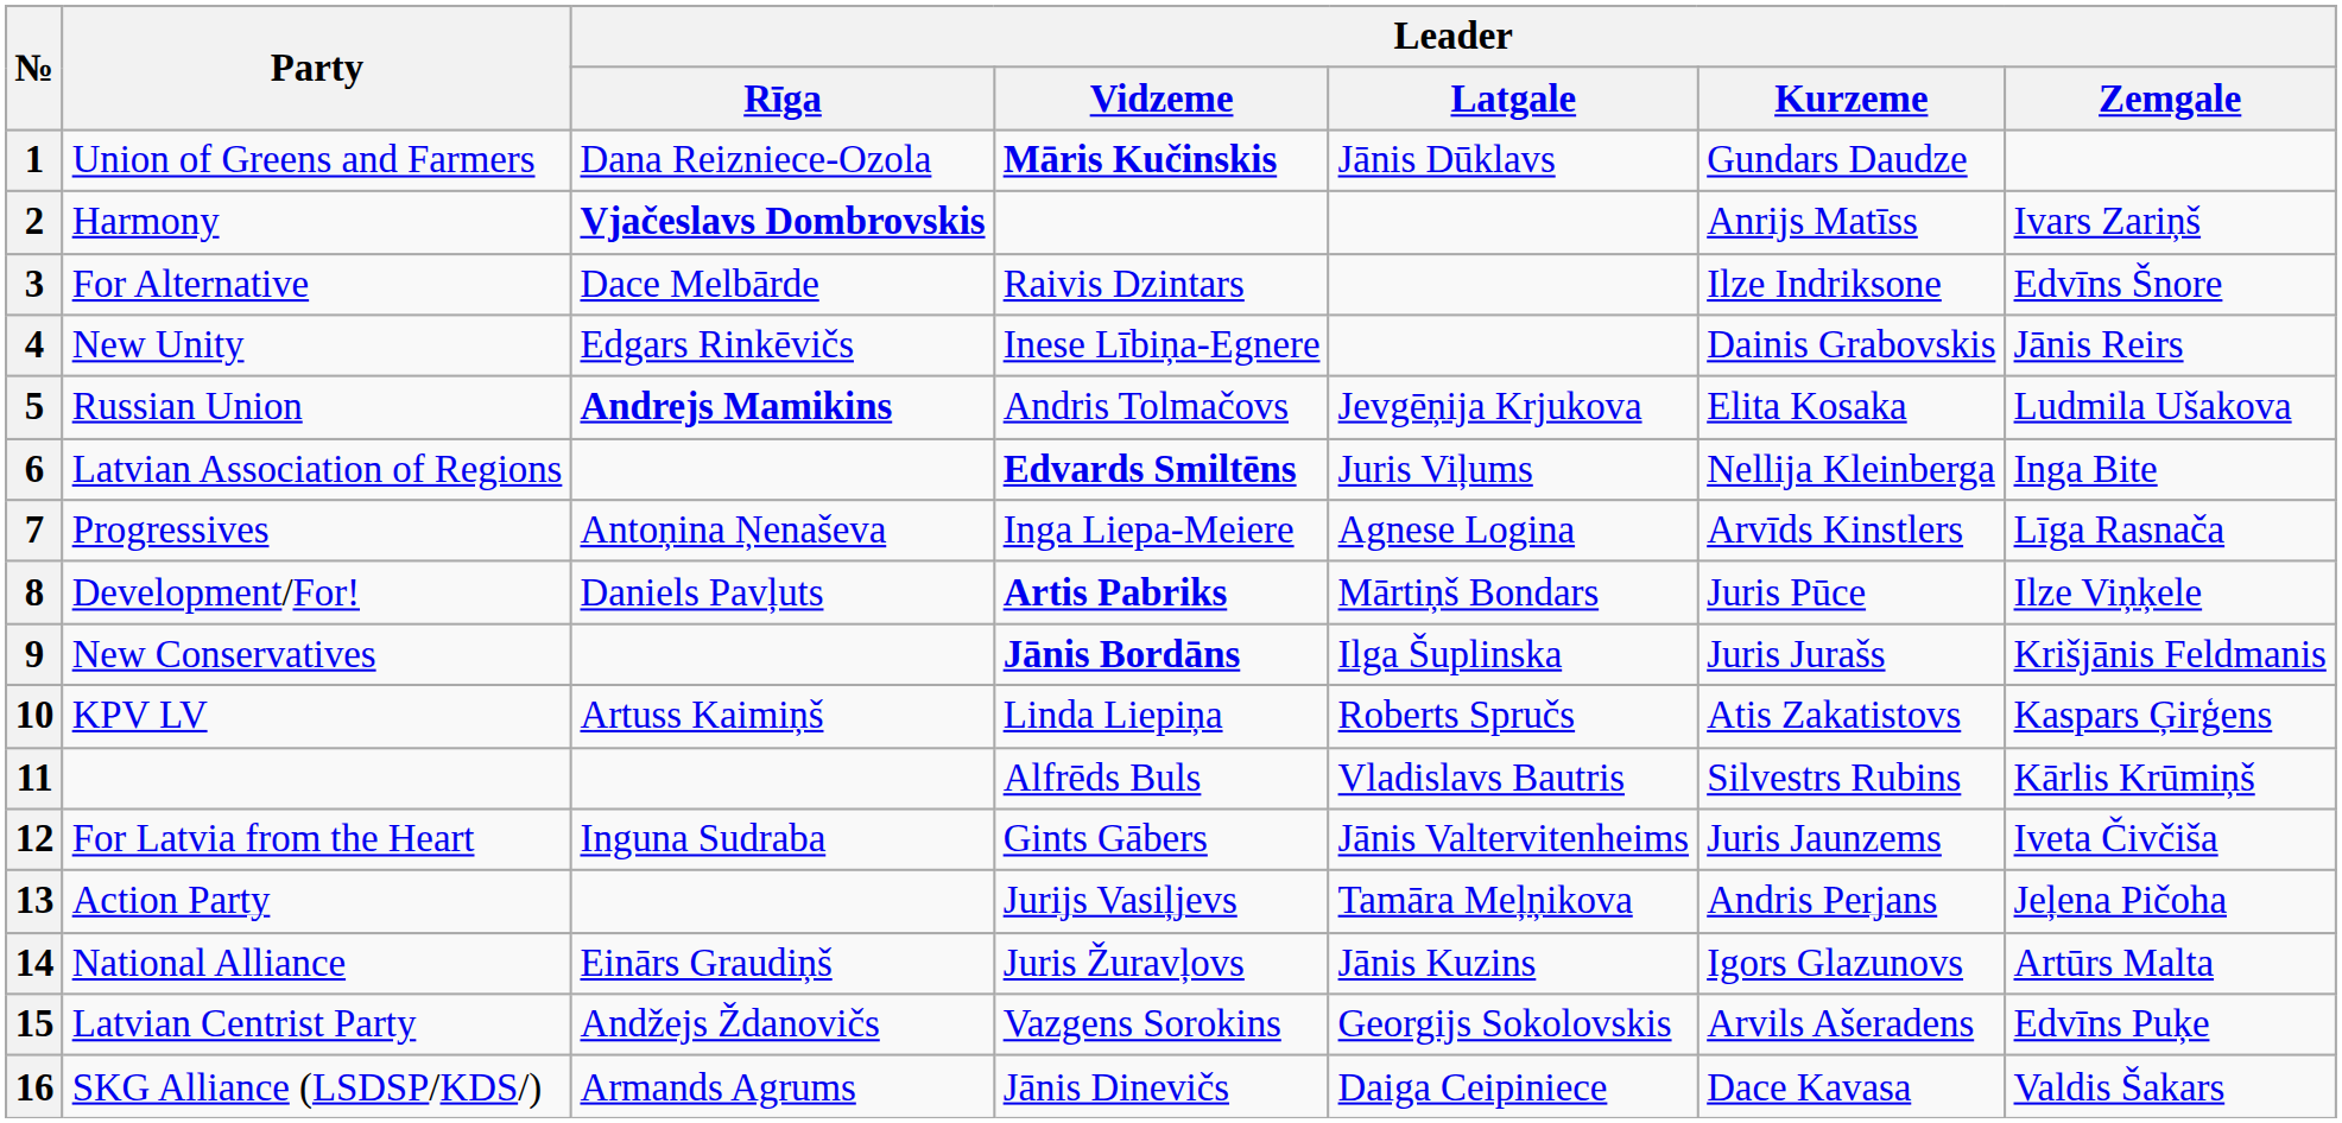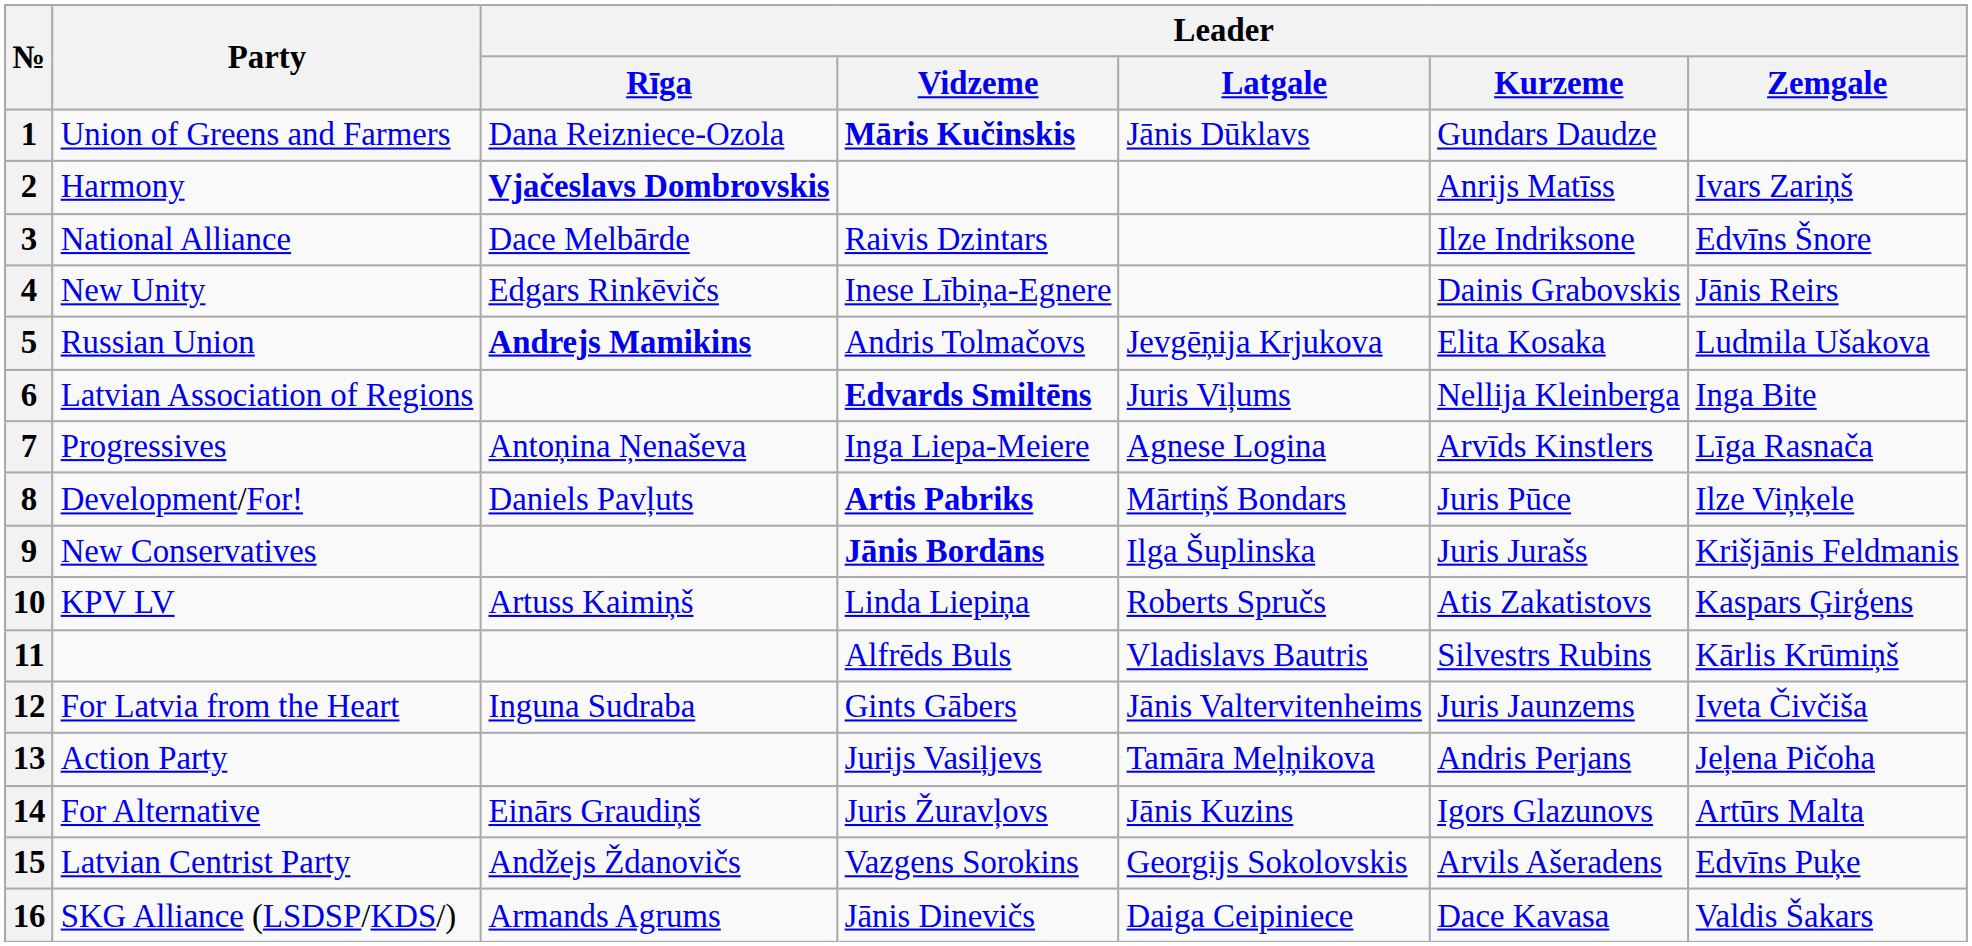3 | Party: For Alternative -> National Alliance
14 | Party: National Alliance -> For Alternative
